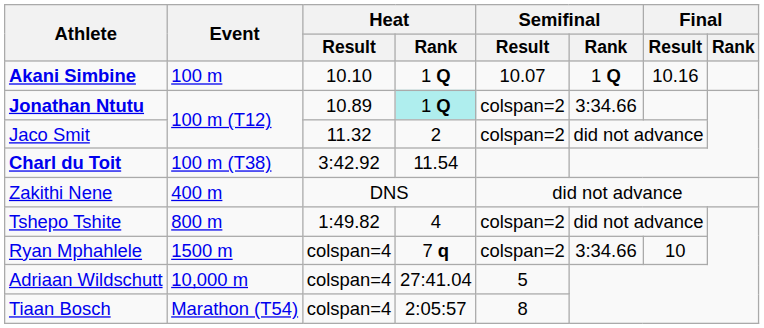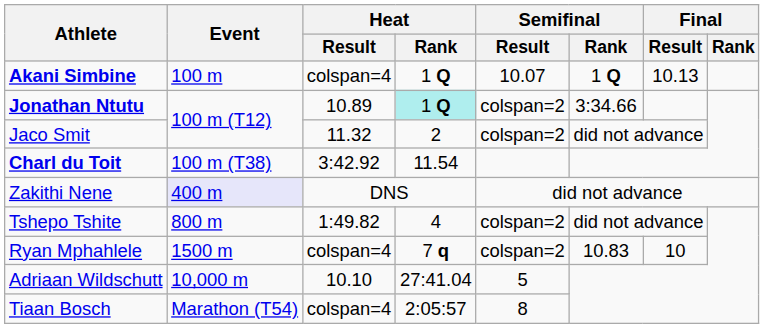Akani Simbine | Heat / Result: 10.10 -> colspan=4
Akani Simbine | Final / Result: 10.16 -> 10.13
Zakithi Nene | Event: no background -> lavender background
Ryan Mphahlele | Semifinal / Rank: 3:34.66 -> 10.83
Adriaan Wildschutt | Heat / Result: colspan=4 -> 10.10
